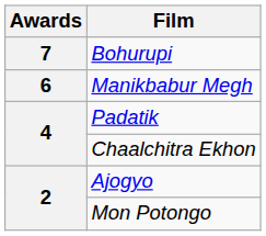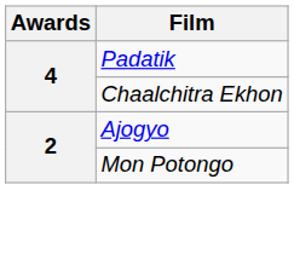- row: 7 | Bohurupi
- row: 6 | Manikbabur Megh
